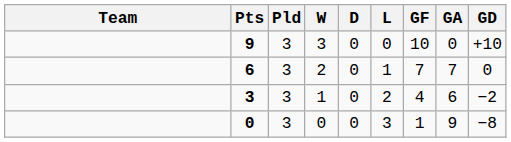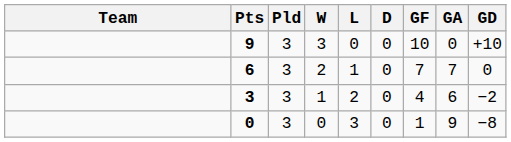columns swapped: D <-> L
